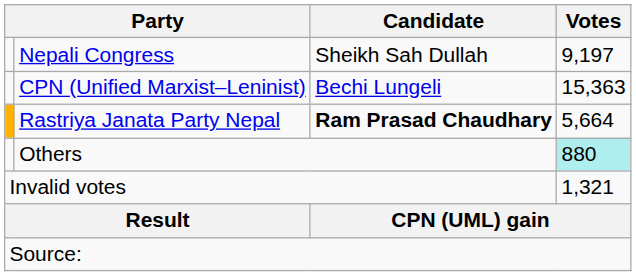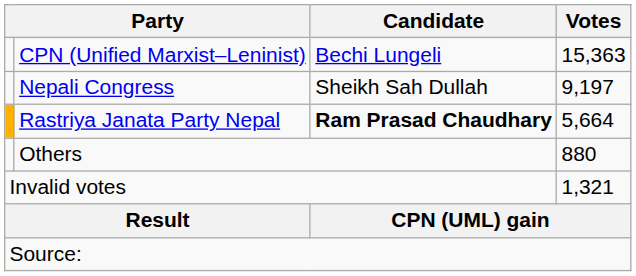rows swapped: CPN (Unified Marxist–Leninist) <-> Nepali Congress
Others | Votes: paleturquoise background -> no background
